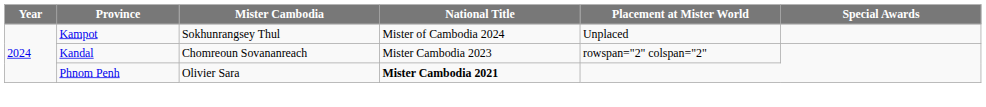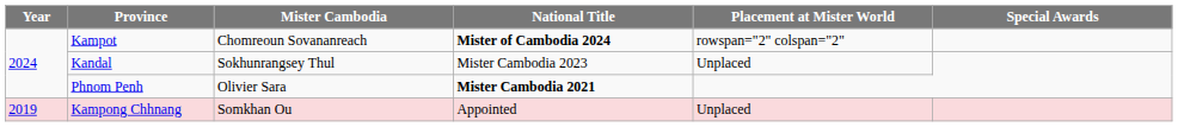Kampot | Mister Cambodia: Sokhunrangsey Thul -> Chomreoun Sovananreach
Kampot | National Title: normal -> bold
Kampot | Placement at Mister World: Unplaced -> rowspan="2" colspan="2"
Kandal | Mister Cambodia: Chomreoun Sovananreach -> Sokhunrangsey Thul
Kandal | Placement at Mister World: rowspan="2" colspan="2" -> Unplaced
+ row: 2019 | Kampong Chhnang | Somkhan Ou | Appointed | Unplaced
